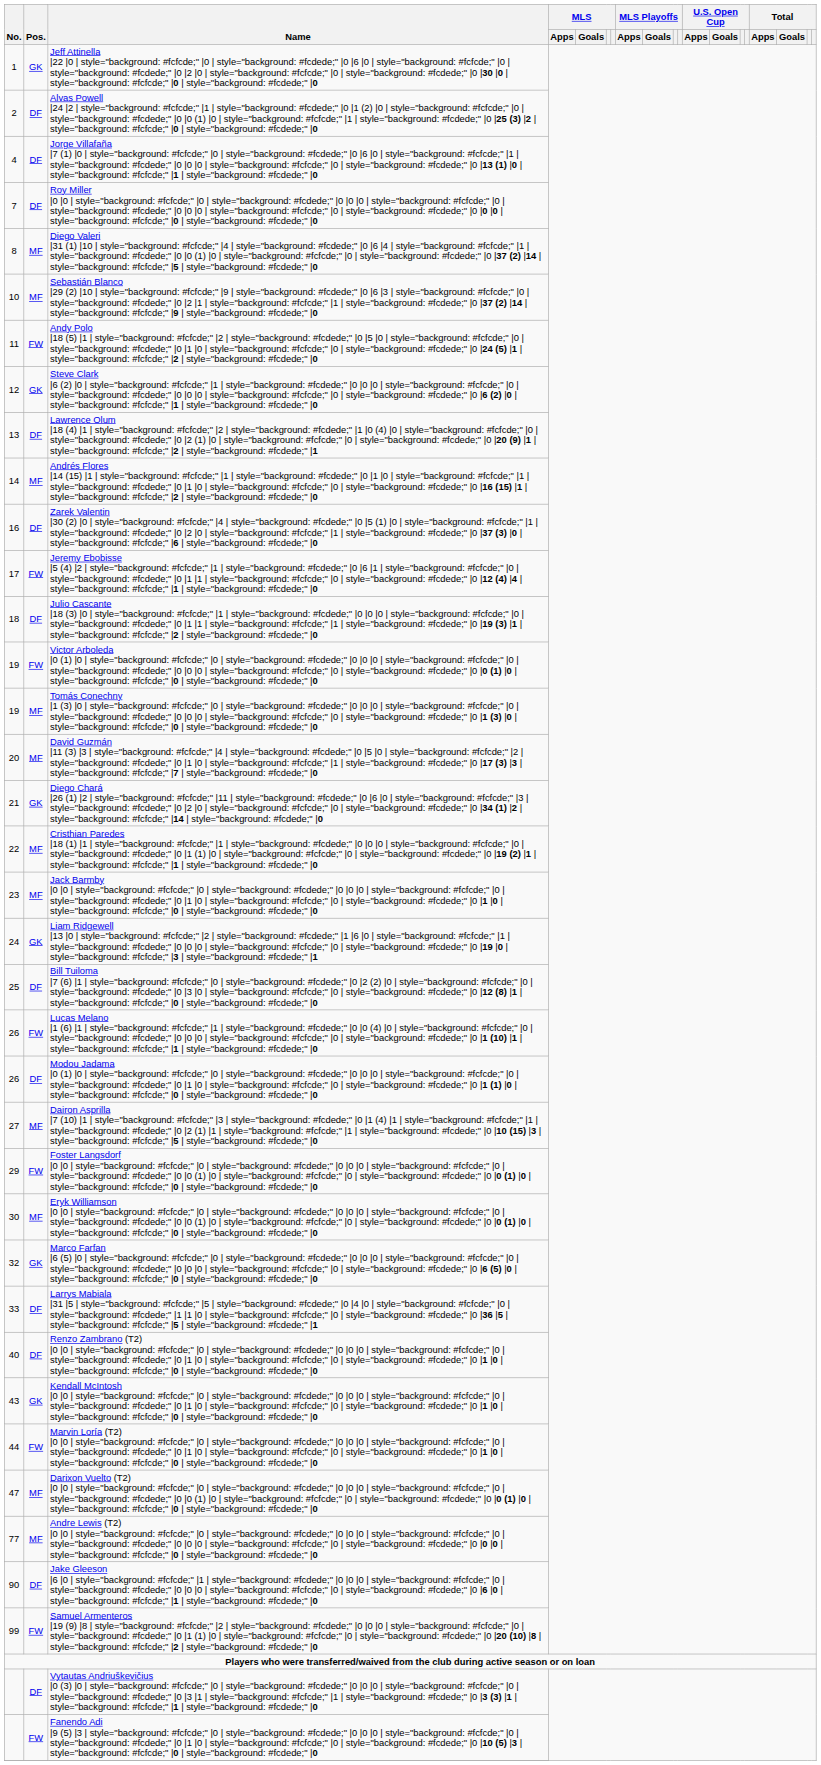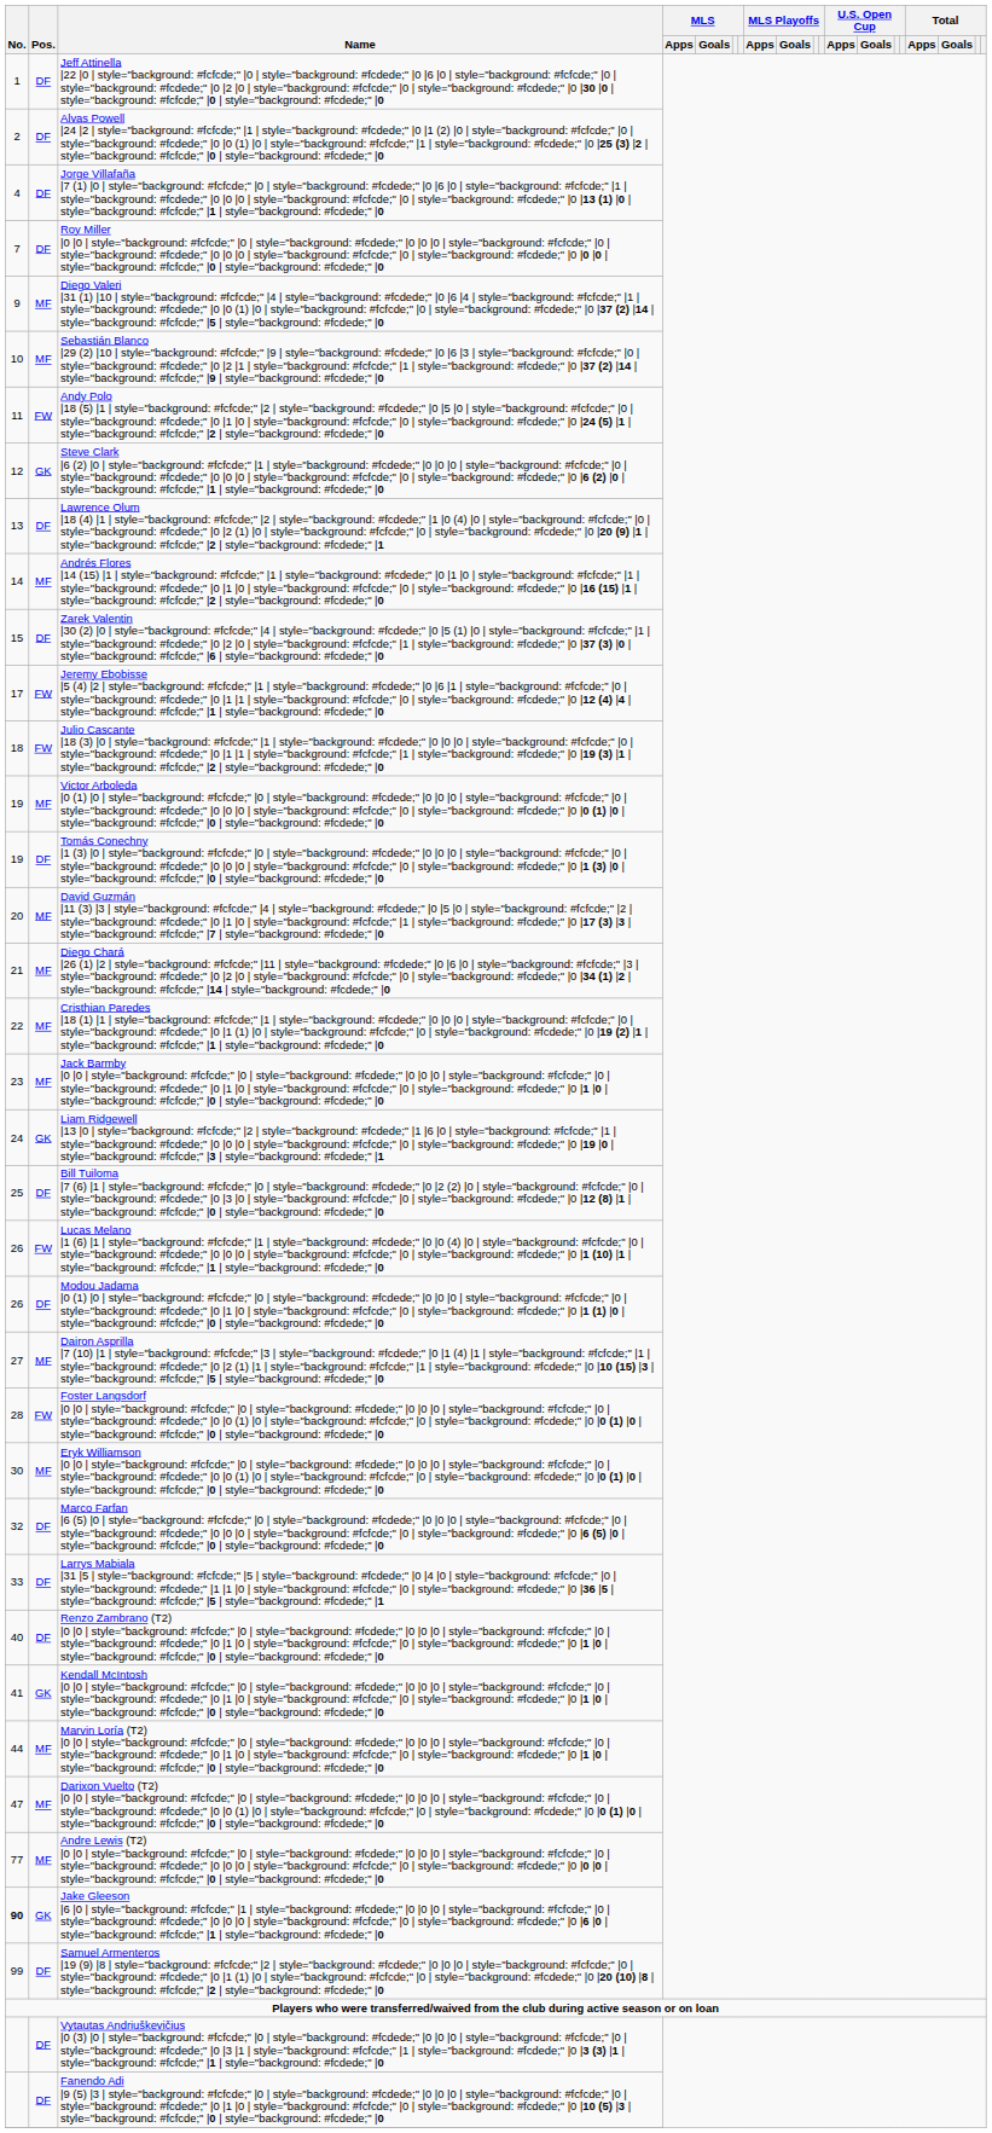row 3 | Pos.: GK -> DF
row 7 | No.: 8 -> 9
row 13 | No.: 16 -> 15
row 15 | Pos.: DF -> FW
row 16 | Pos.: FW -> MF
row 17 | Pos.: MF -> DF
row 19 | Pos.: GK -> MF
row 27 | No.: 29 -> 28
row 29 | Pos.: GK -> DF
row 32 | No.: 43 -> 41
row 33 | Pos.: FW -> MF
row 36 | No.: normal -> bold
row 36 | Pos.: DF -> GK
row 37 | Pos.: FW -> DF
row 40 | Pos.: FW -> DF
